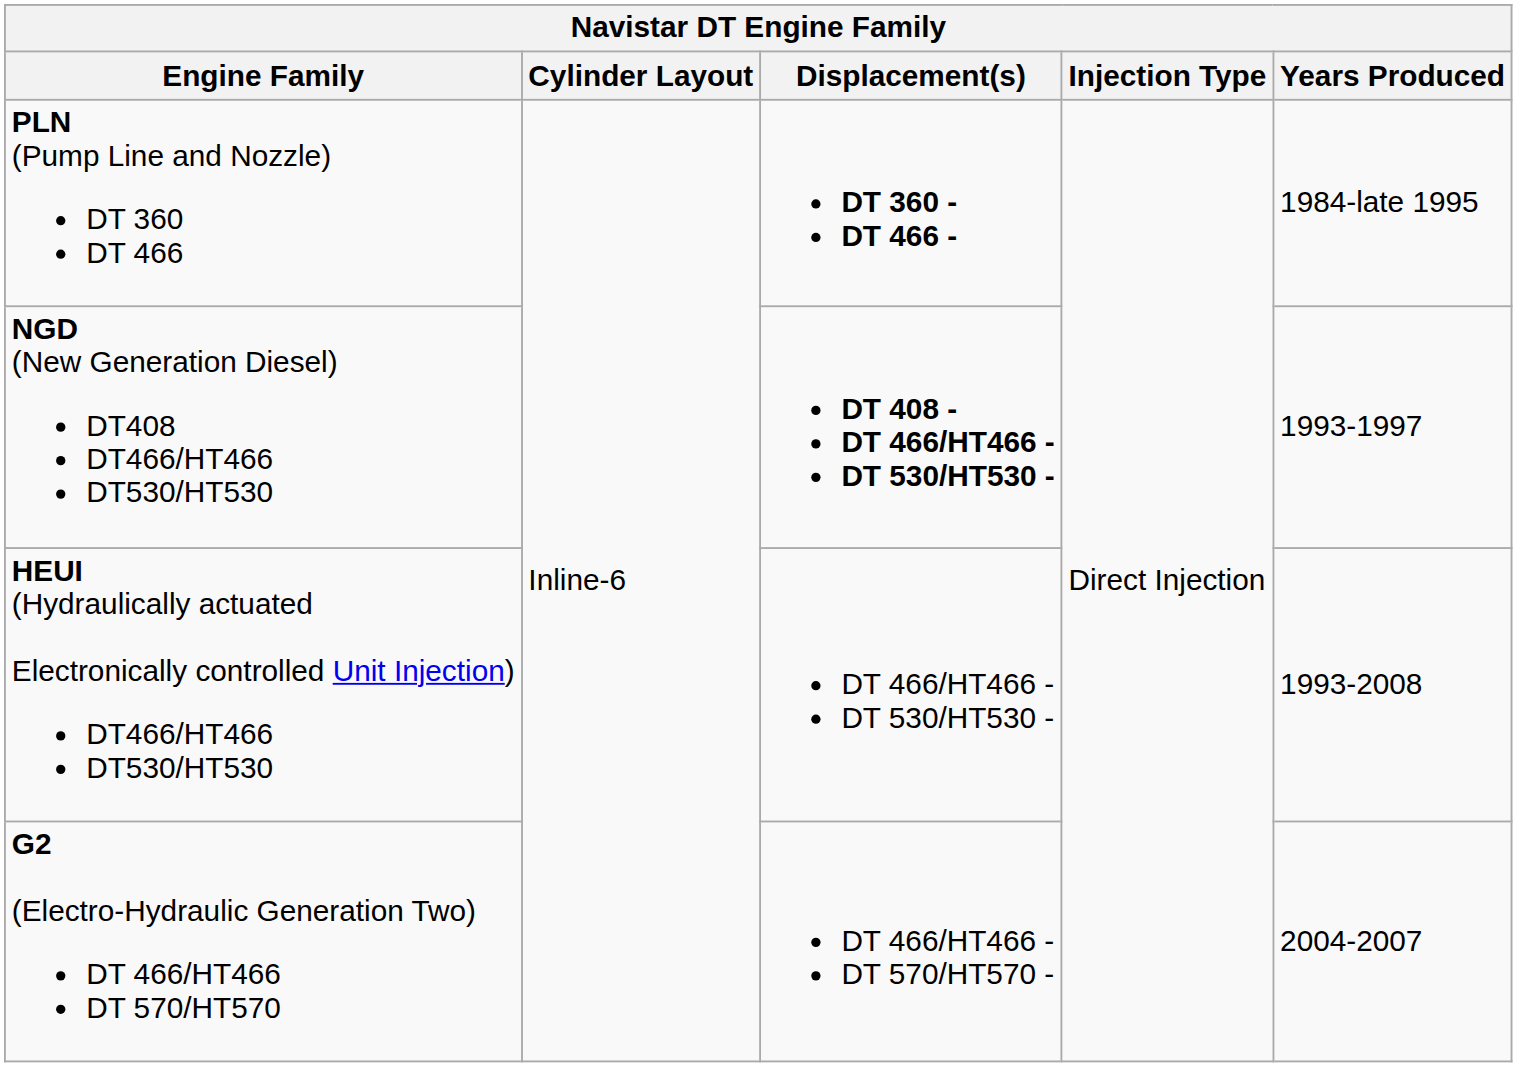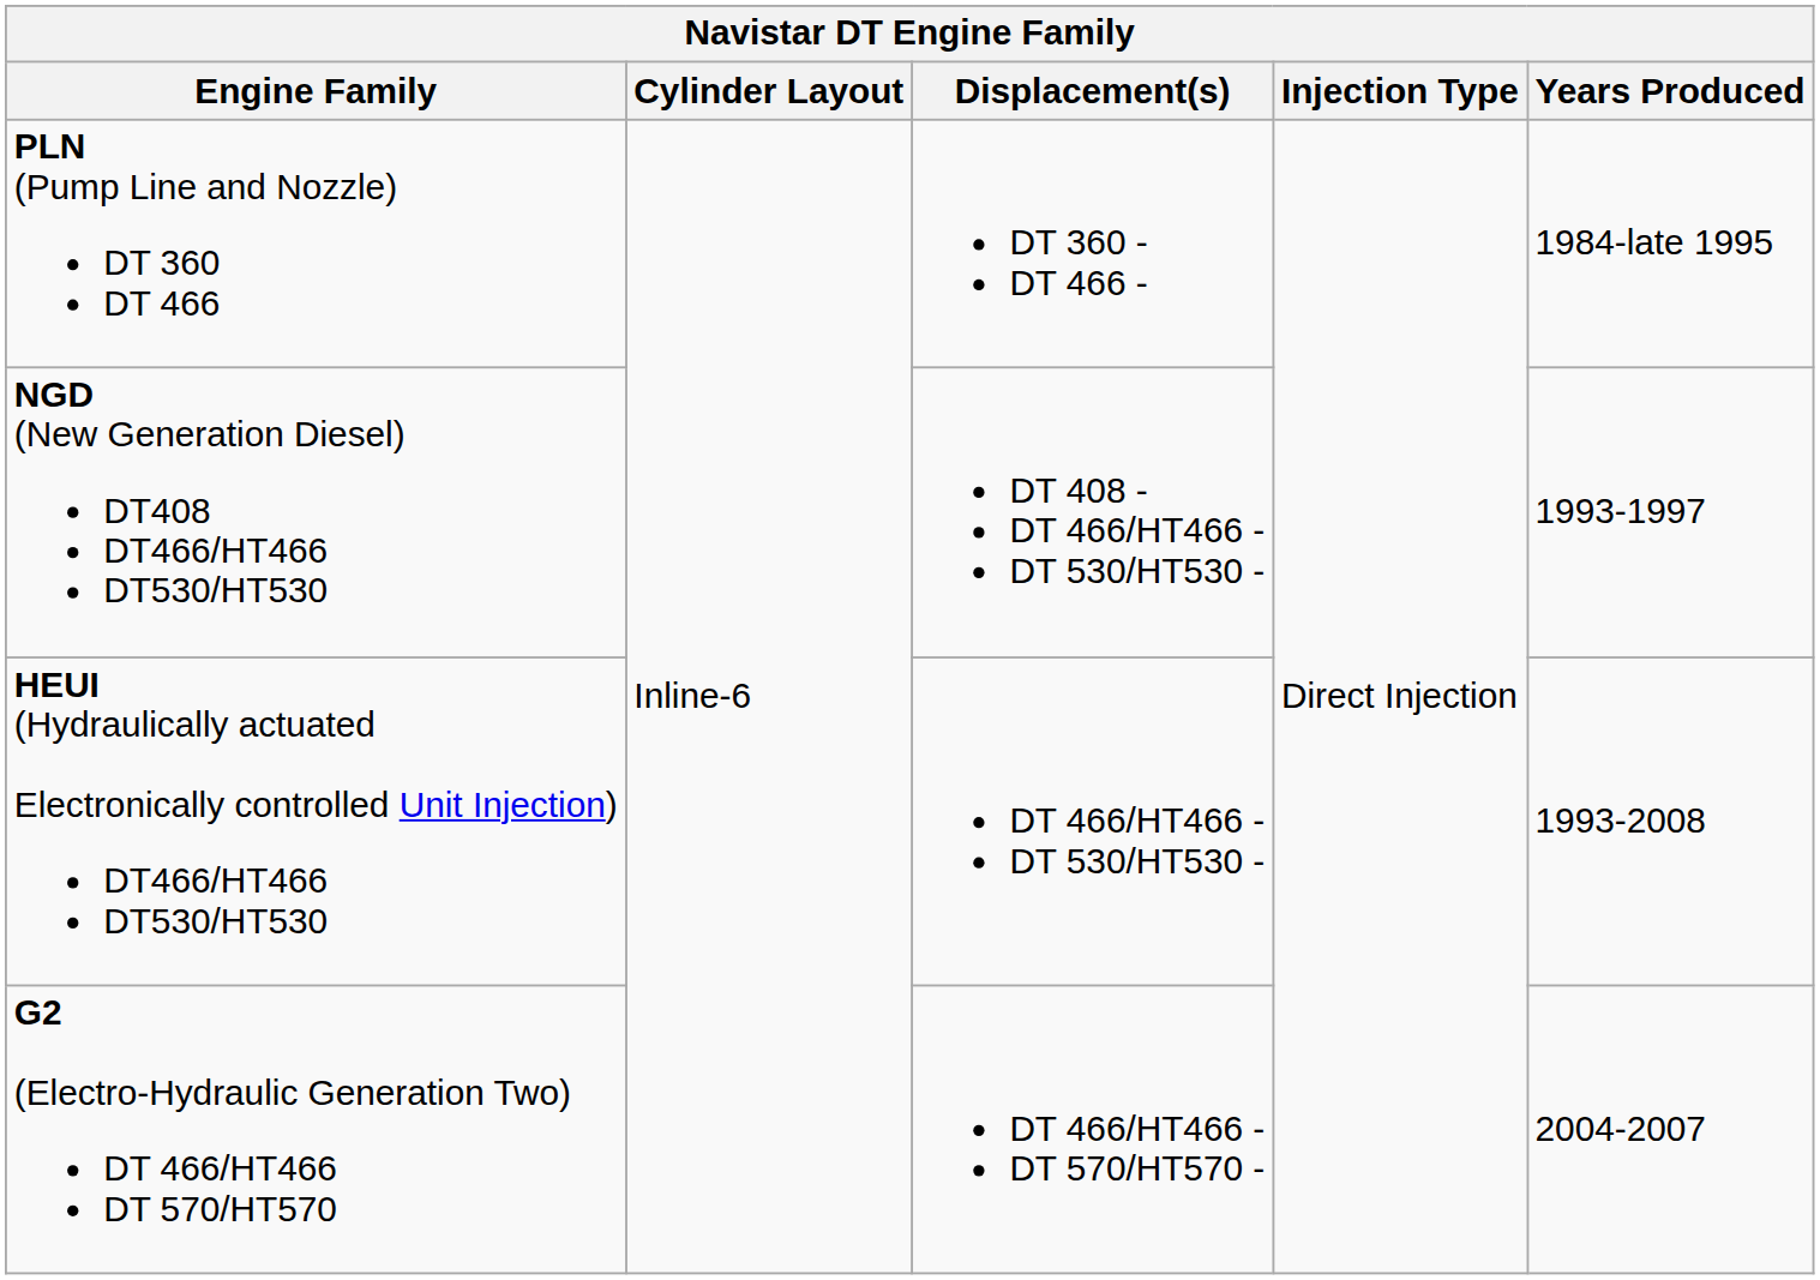PLN (Pump Line and Nozzle) DT 360 DT 466 | Displacement(s): bold -> normal
NGD (New Generation Diesel) DT408 DT466/HT466 DT530/HT530 | Displacement(s): bold -> normal
